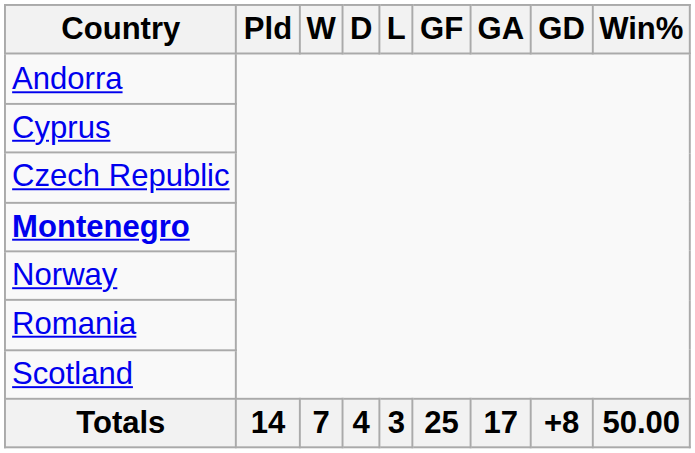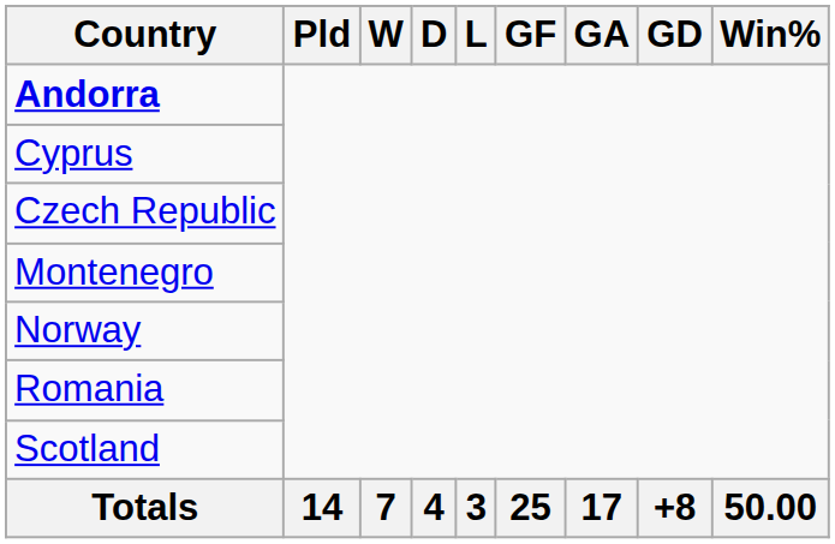Andorra | Country: normal -> bold
Montenegro | Country: bold -> normal
